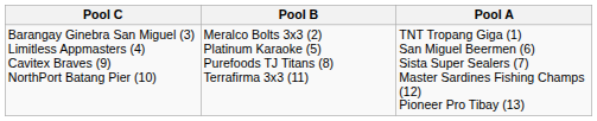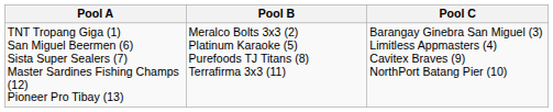columns swapped: Pool A <-> Pool C
